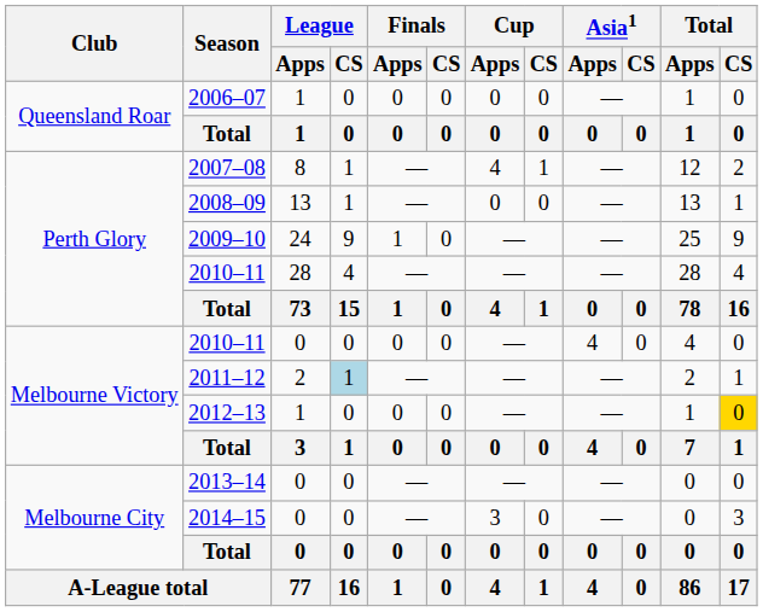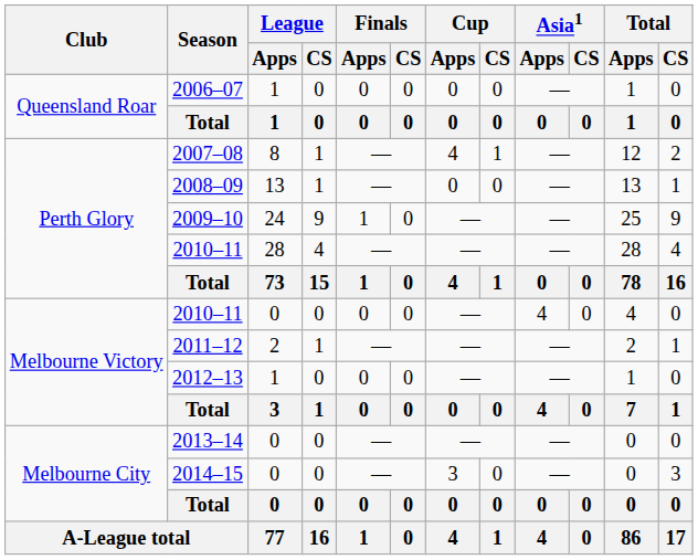2011–12 | League / CS: lightblue background -> no background
2012–13 | Total / CS: gold background -> no background
